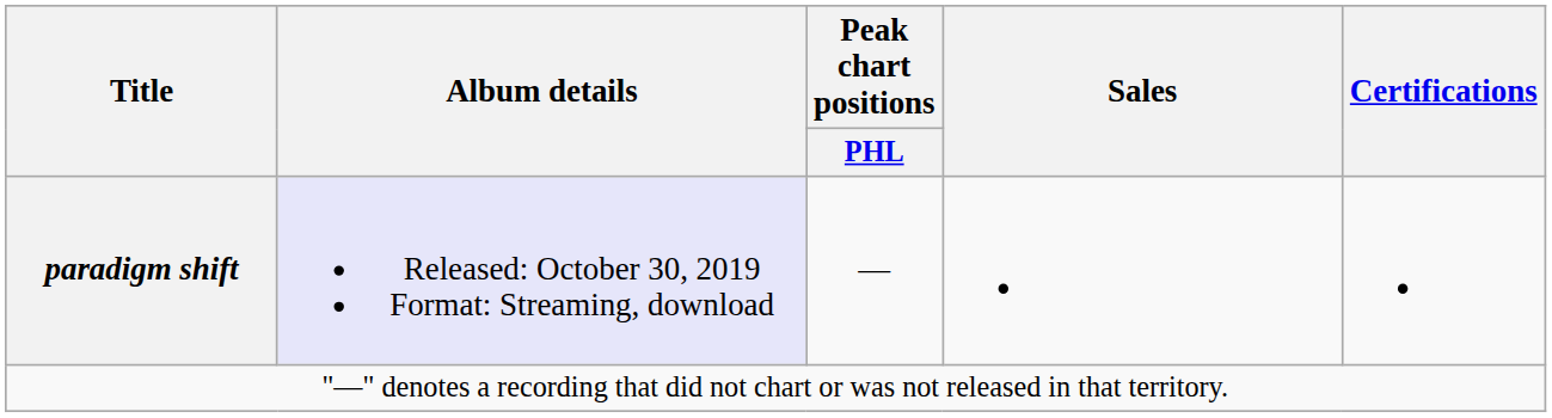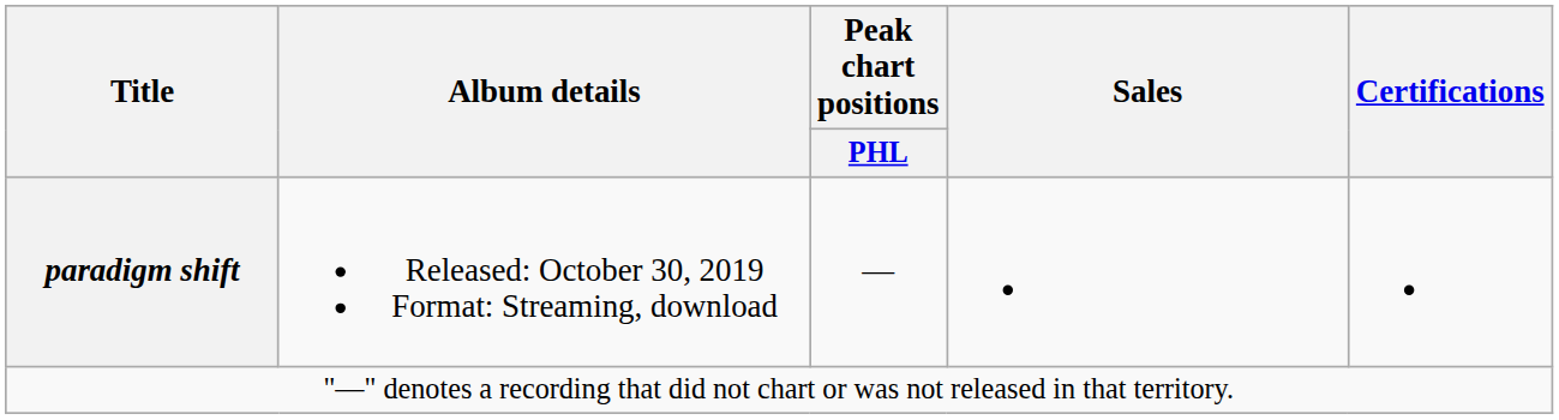paradigm shift | Album details: lavender background -> no background
